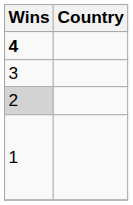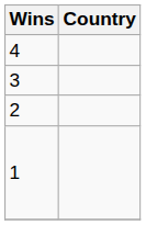4 | Wins: bold -> normal
2 | Wins: lightgrey background -> no background
